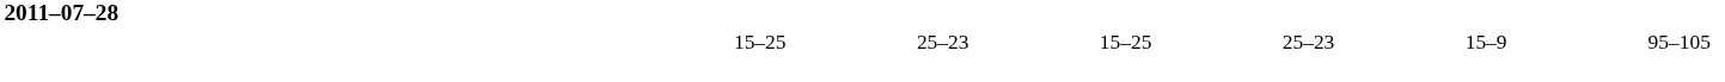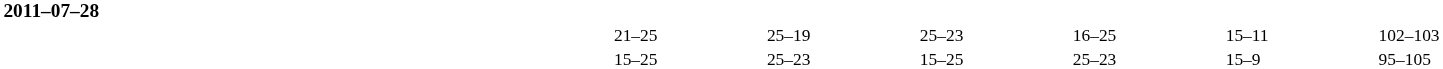+ row: 21–25 | 25–19 | 25–23 | 16–25 | 15–11 | 102–103
